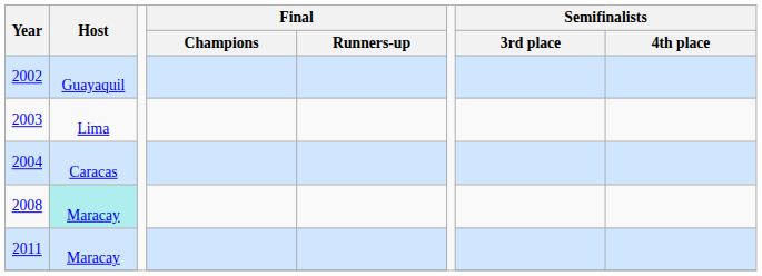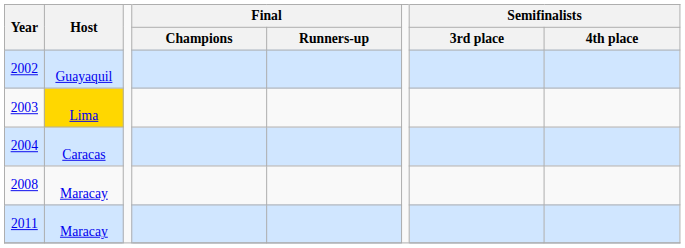2003 | Host: no background -> gold background
2008 | Host: paleturquoise background -> no background
